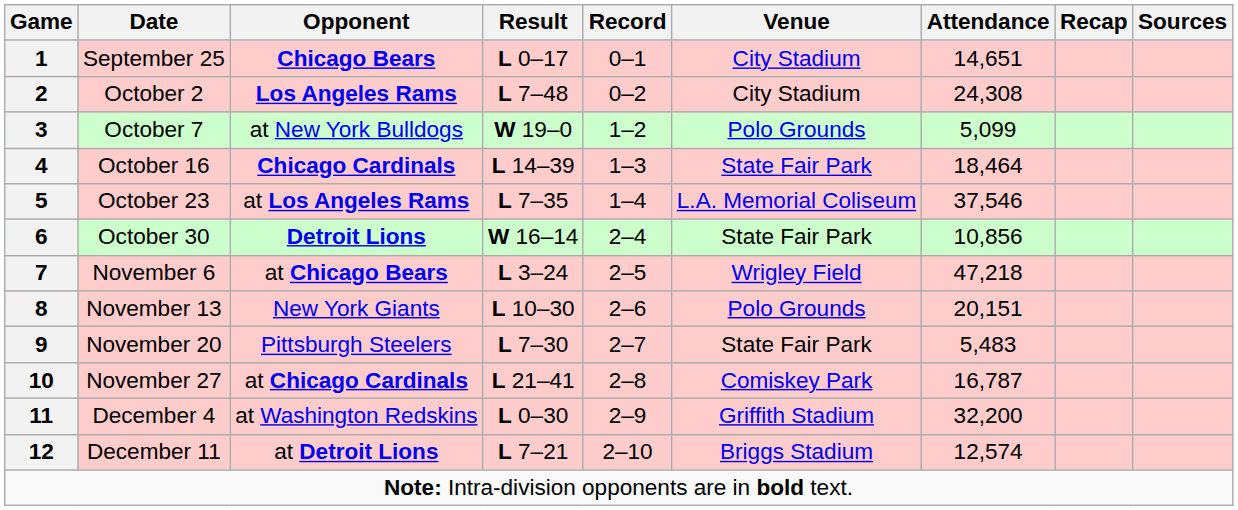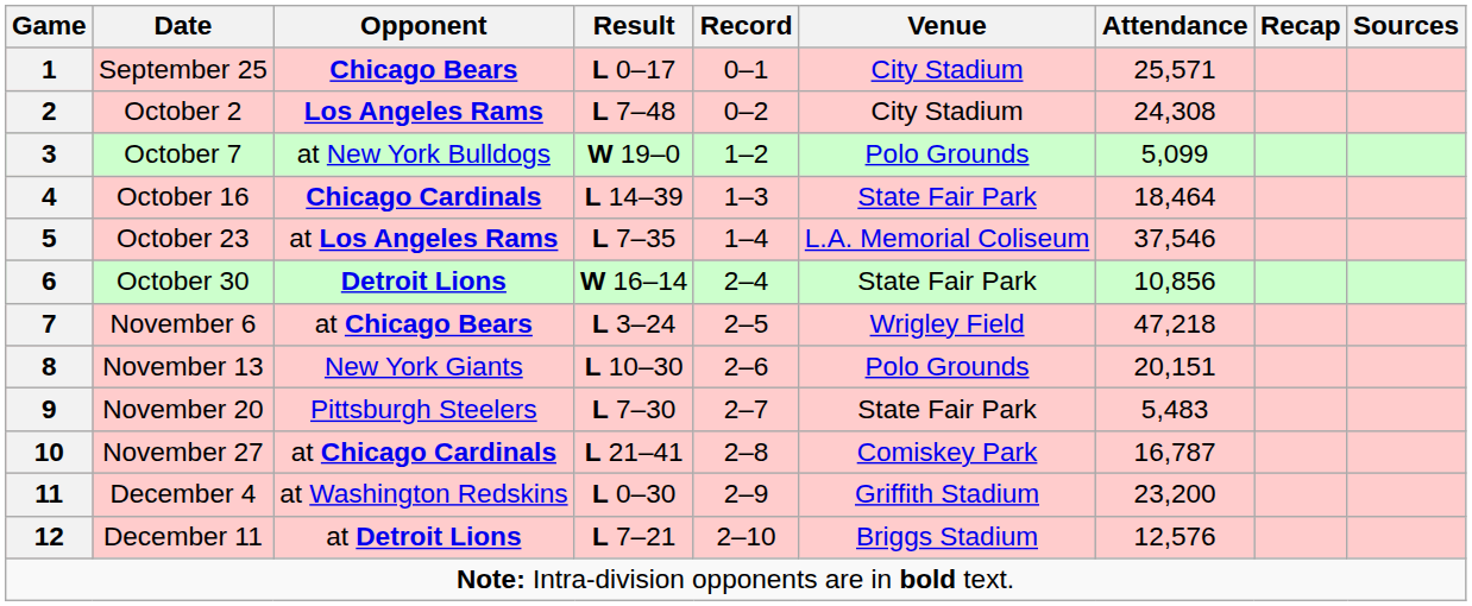1 | Attendance: 14,651 -> 25,571
11 | Attendance: 32,200 -> 23,200
12 | Attendance: 12,574 -> 12,576
